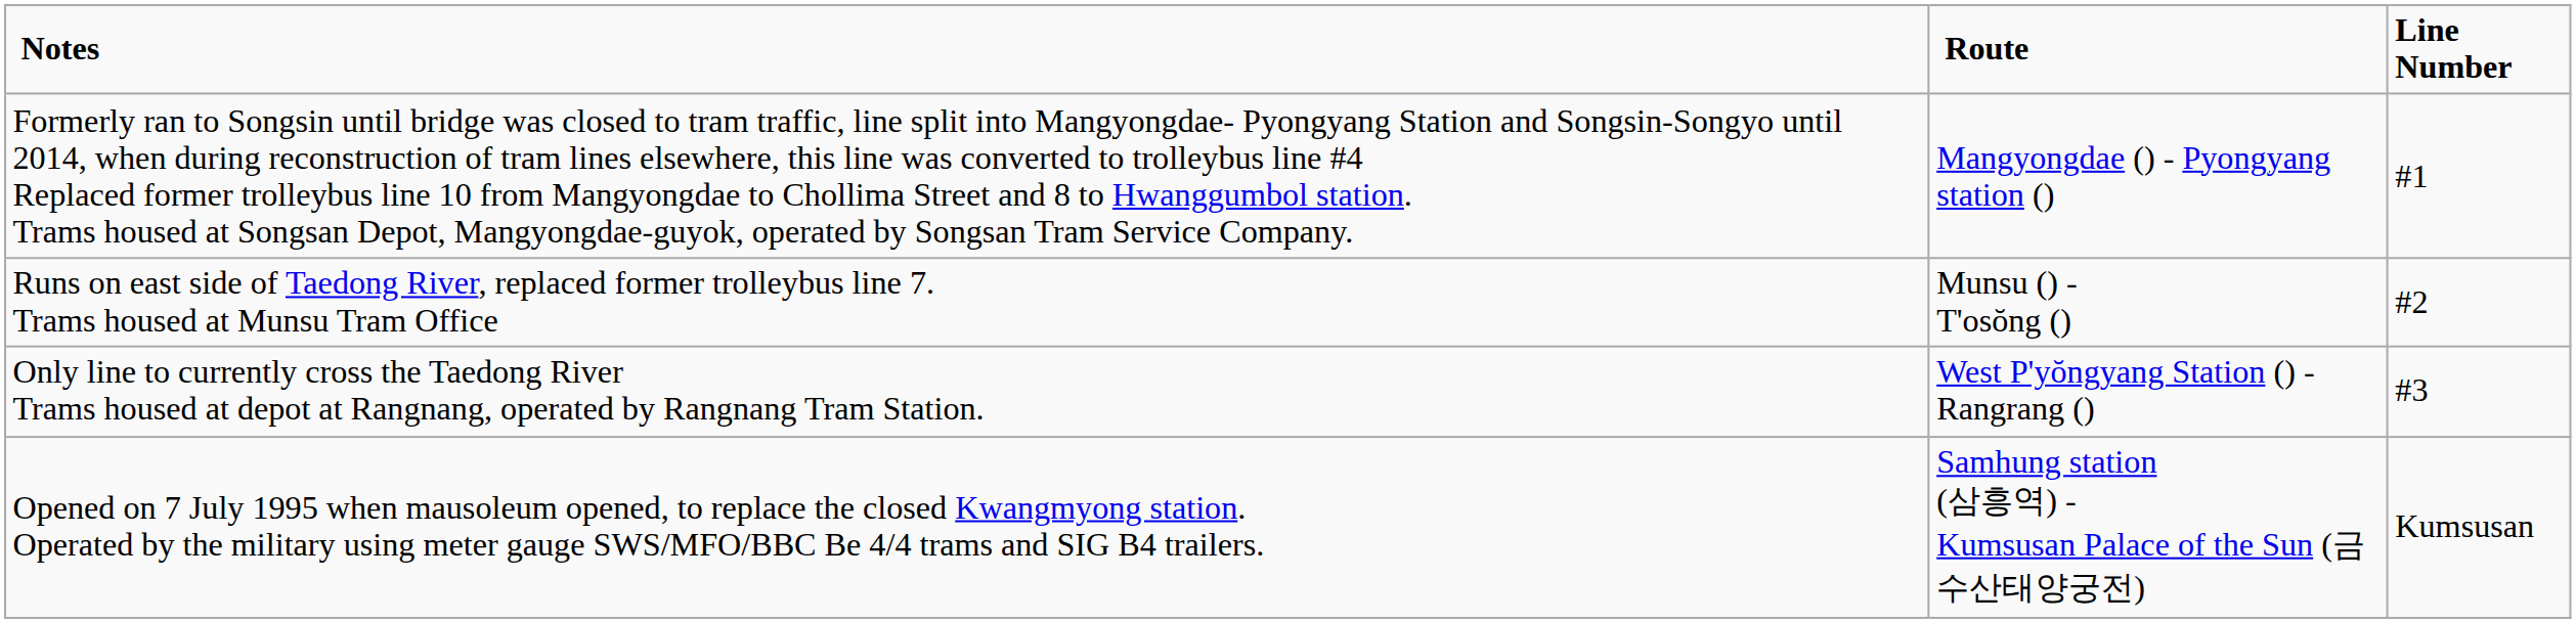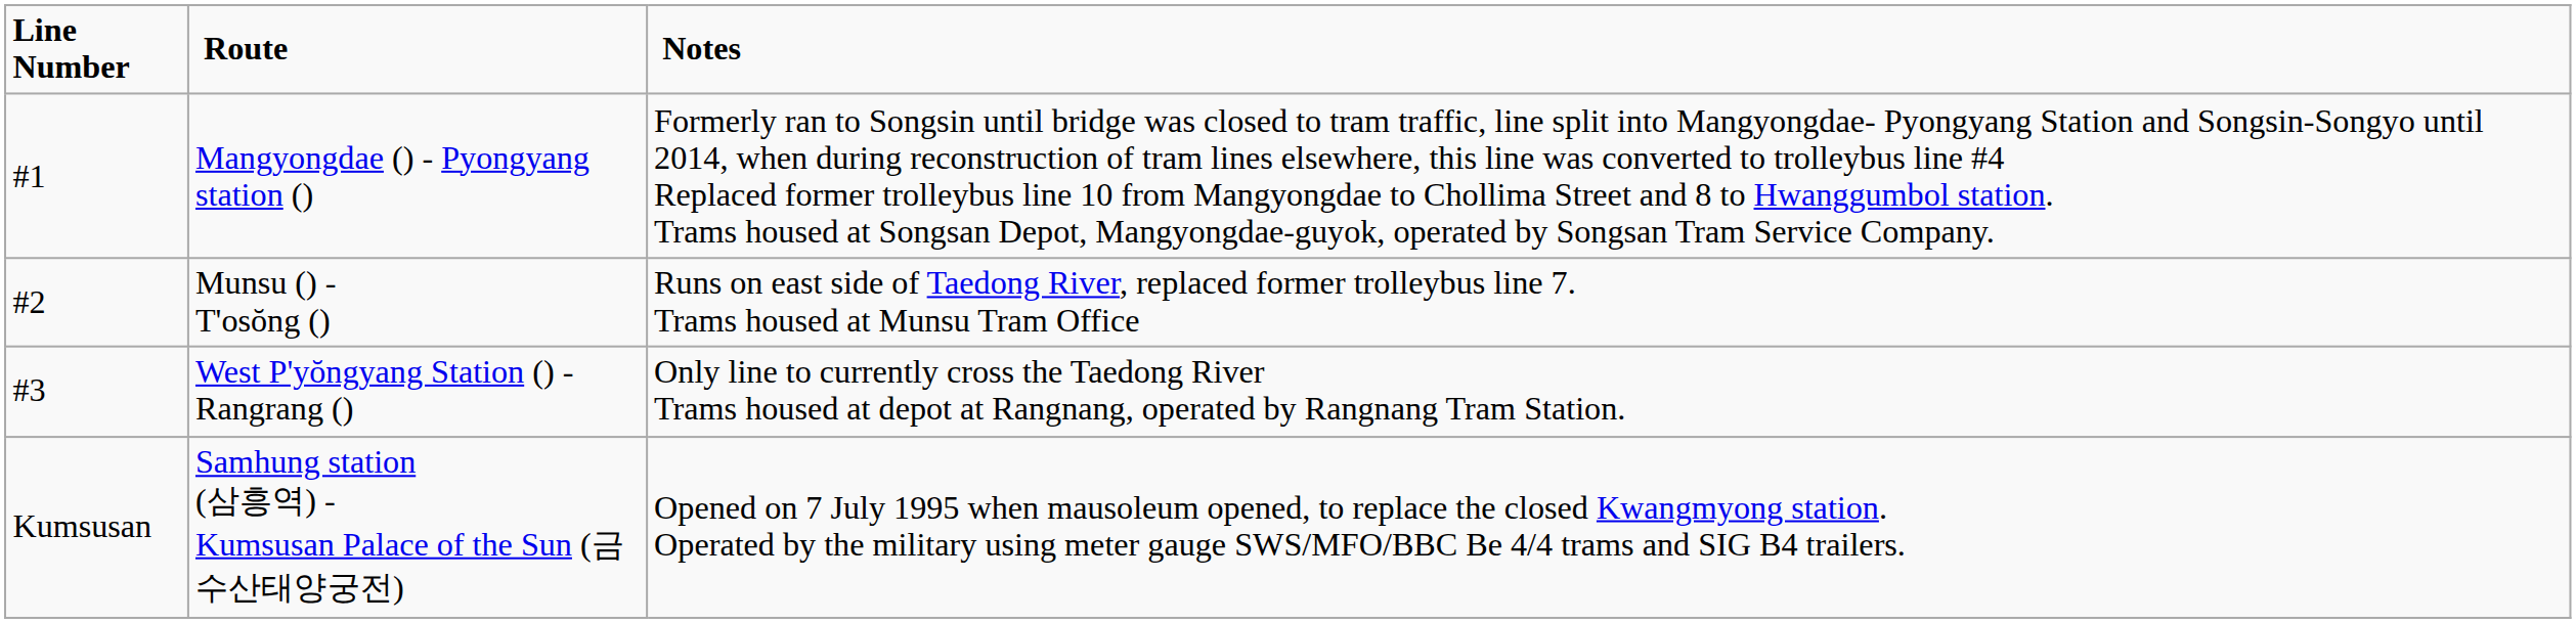columns swapped: Line Number <-> Notes
